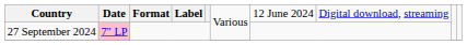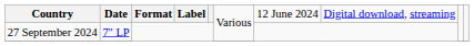27 September 2024 | column 2: pink background -> no background
